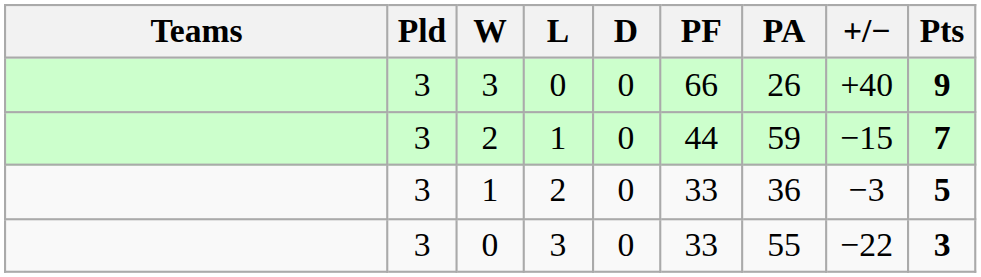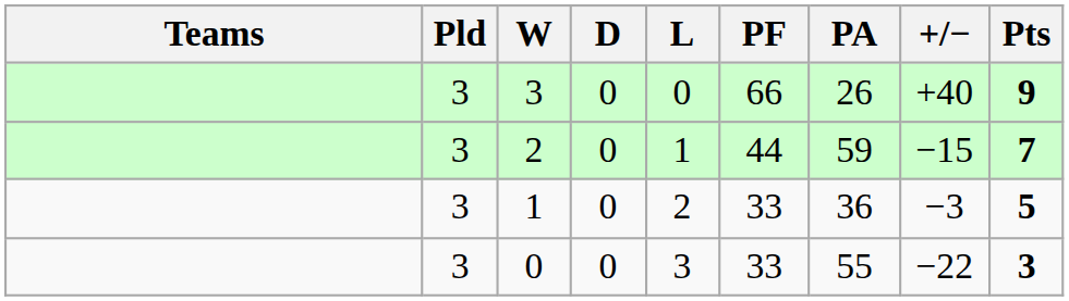columns swapped: D <-> L
